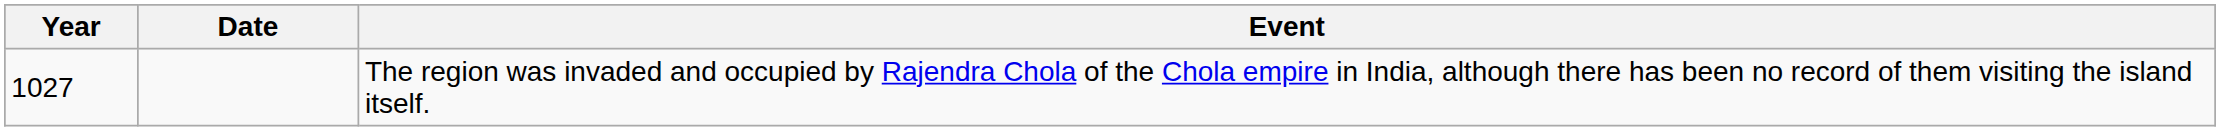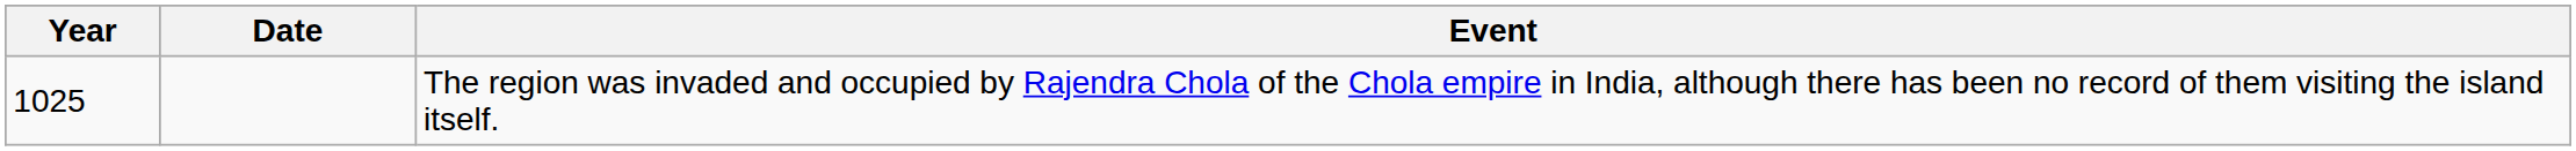row 2 | Year: 1027 -> 1025
